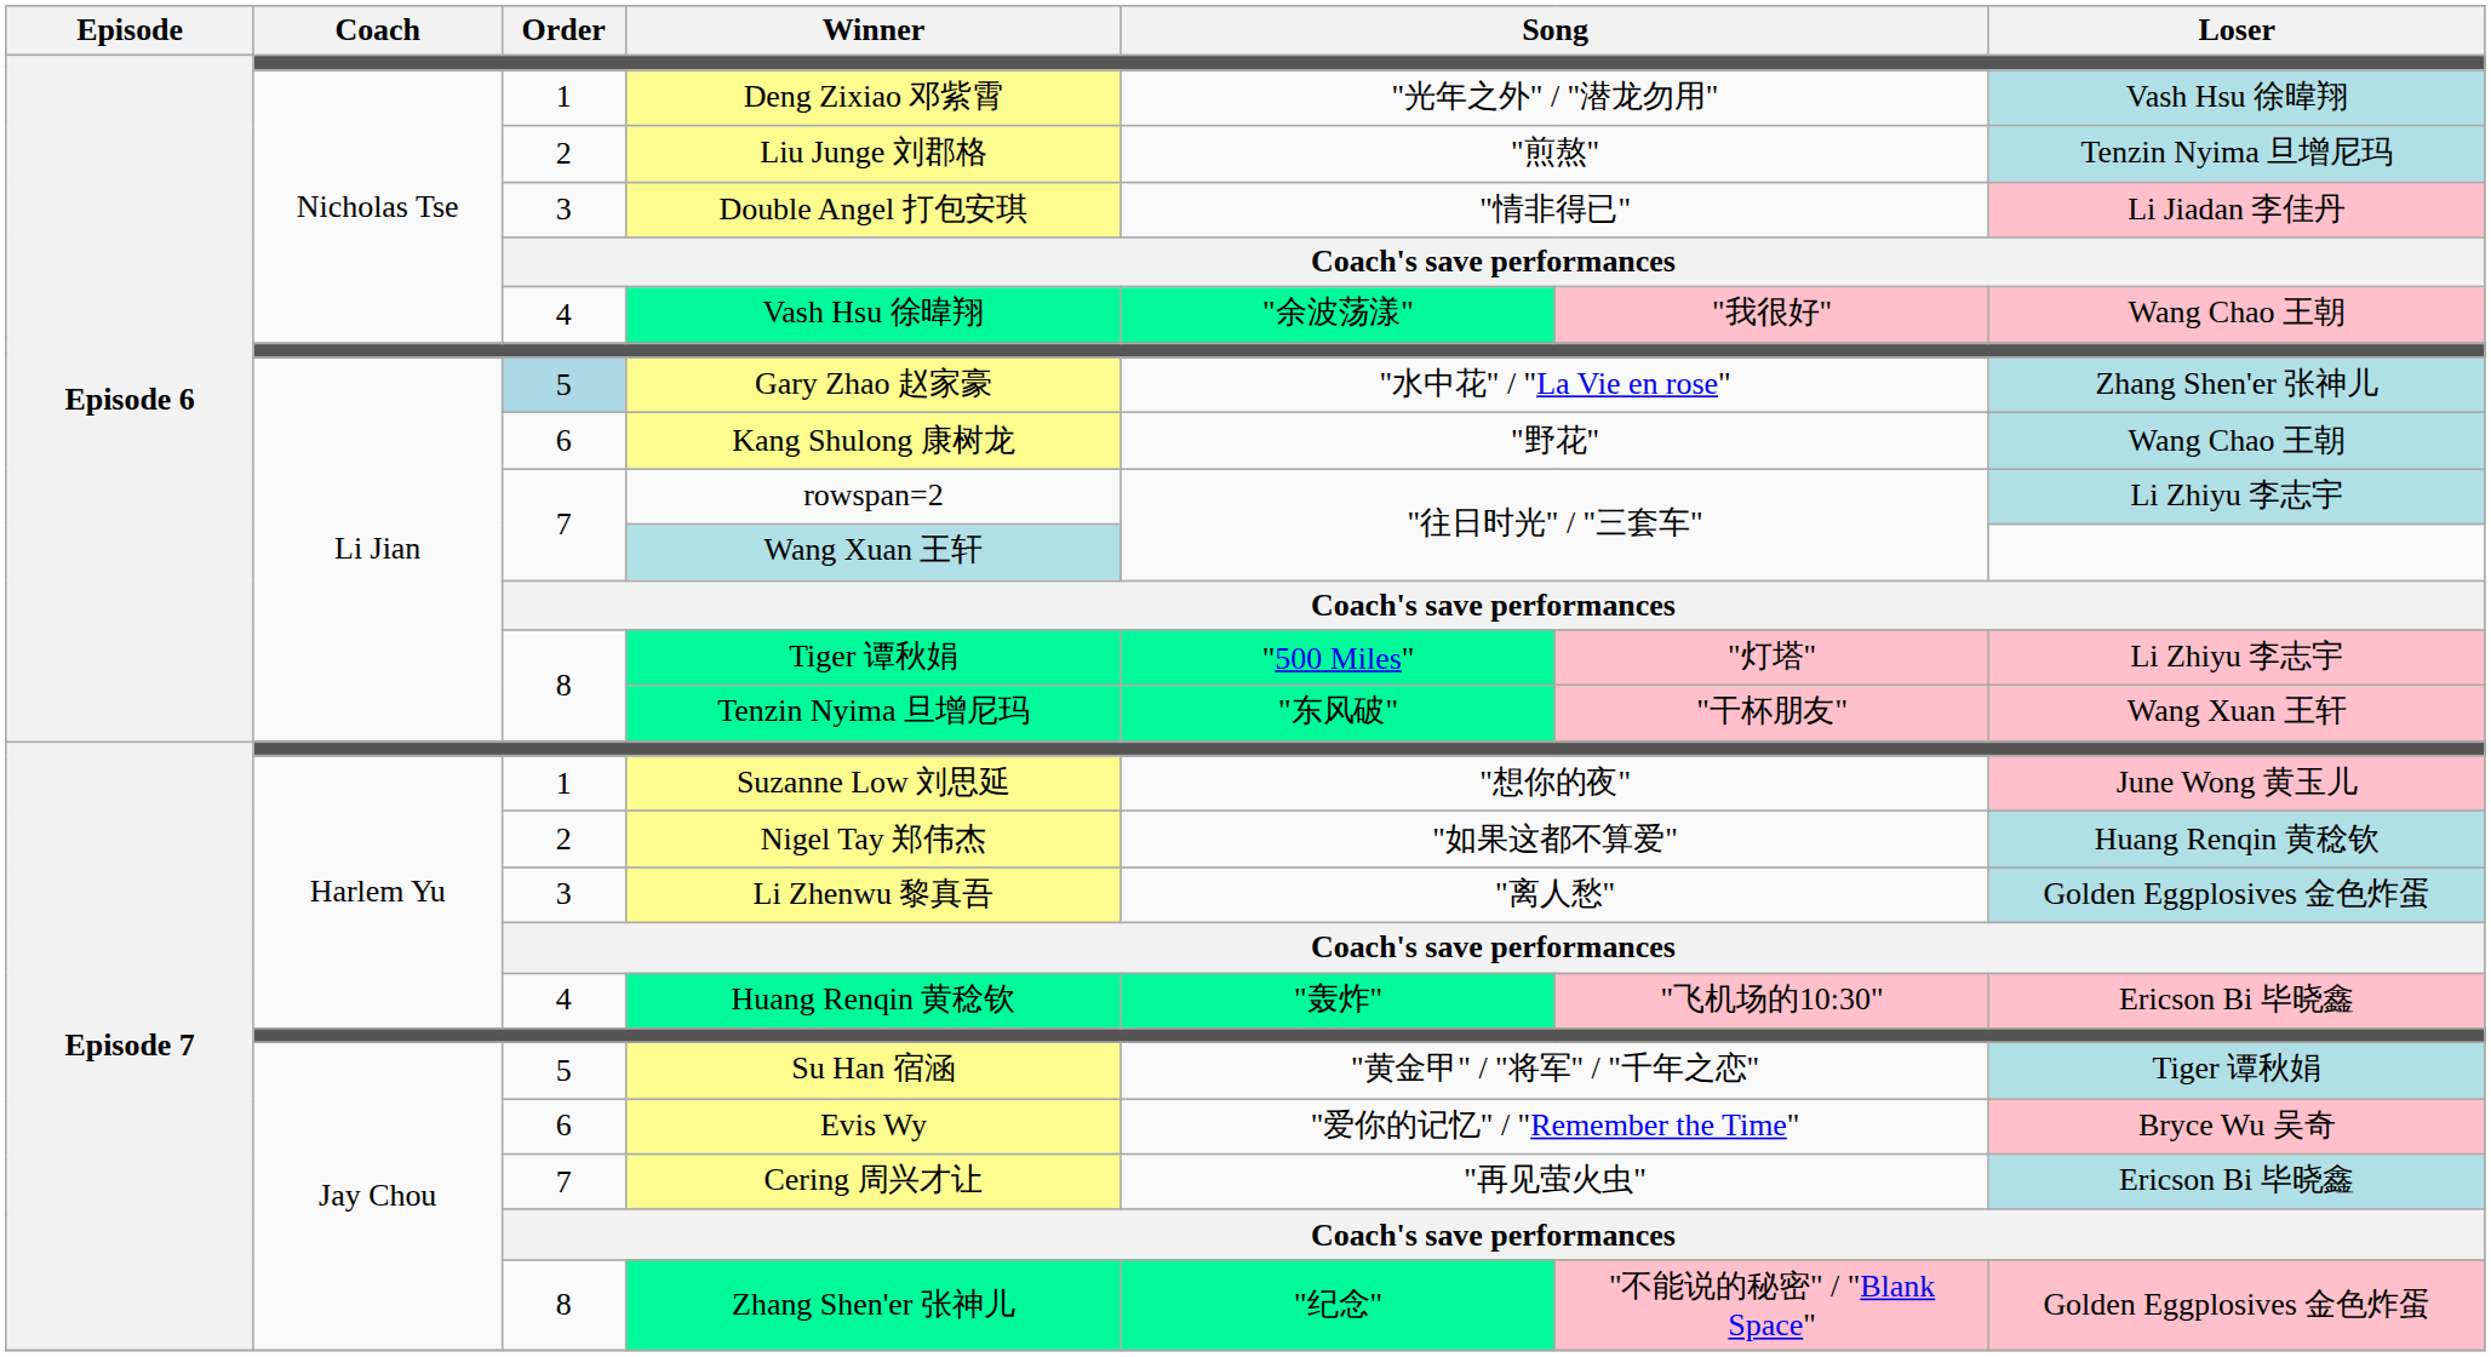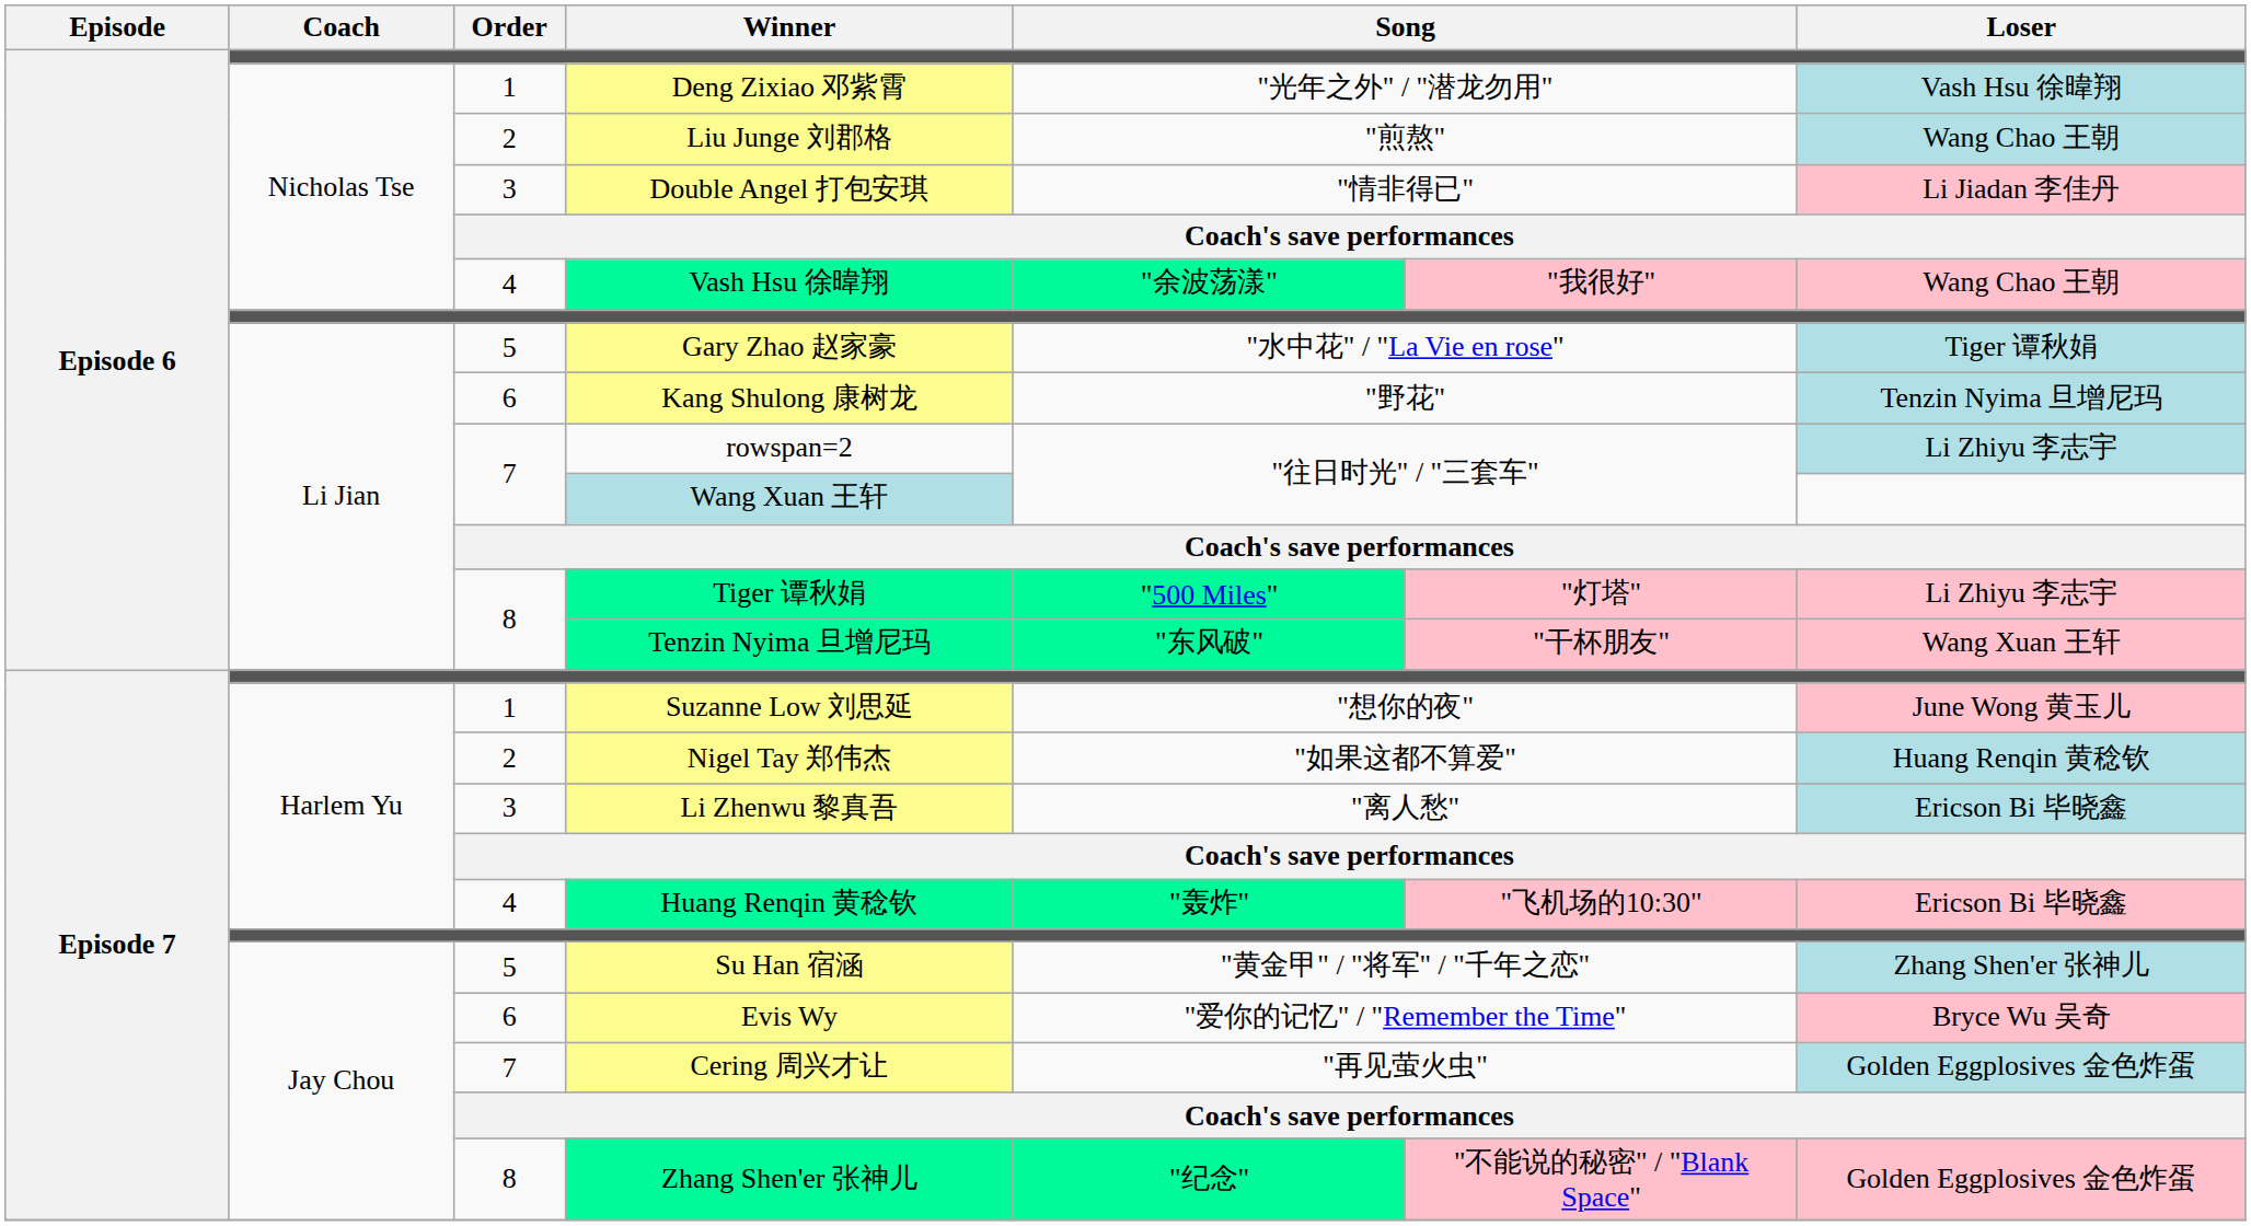Liu Junge 刘郡格 | Loser: Tenzin Nyima 旦增尼玛 -> Wang Chao 王朝
Gary Zhao 赵家豪 | Order: lightblue background -> no background
Gary Zhao 赵家豪 | Loser: Zhang Shen'er 张神儿 -> Tiger 谭秋娟
Kang Shulong 康树龙 | Loser: Wang Chao 王朝 -> Tenzin Nyima 旦增尼玛
Li Zhenwu 黎真吾 | Loser: Golden Eggplosives 金色炸蛋 -> Ericson Bi 毕晓鑫
Su Han 宿涵 | Loser: Tiger 谭秋娟 -> Zhang Shen'er 张神儿
Cering 周兴才让 | Loser: Ericson Bi 毕晓鑫 -> Golden Eggplosives 金色炸蛋
